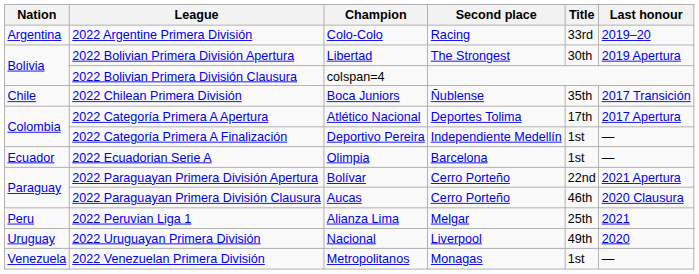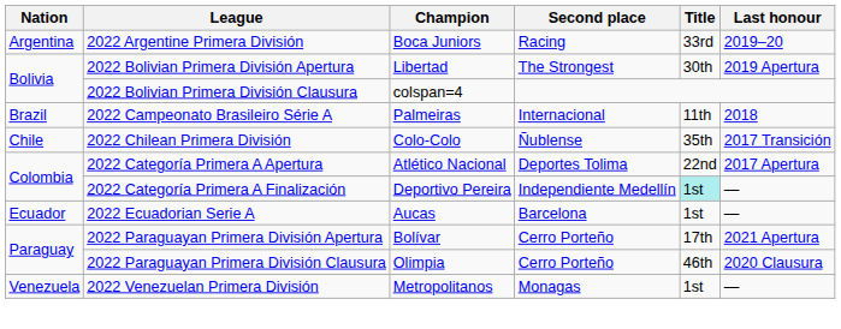2022 Argentine Primera División | Champion: Colo-Colo -> Boca Juniors
+ row: Brazil | 2022 Campeonato Brasileiro Série A | Palmeiras | Internacional | 11th | 2018
2022 Chilean Primera División | Champion: Boca Juniors -> Colo-Colo
2022 Categoría Primera A Apertura | Title: 17th -> 22nd
2022 Categoría Primera A Finalización | Title: no background -> paleturquoise background
2022 Ecuadorian Serie A | Champion: Olimpia -> Aucas
2022 Paraguayan Primera División Apertura | Title: 22nd -> 17th
2022 Paraguayan Primera División Clausura | Champion: Aucas -> Olimpia
- row: Peru | 2022 Peruvian Liga 1 | Alianza Lima | Melgar | 25th | 2021
- row: Uruguay | 2022 Uruguayan Primera División | Nacional | Liverpool | 49th | 2020
